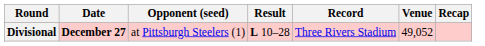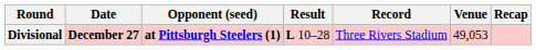Divisional | Opponent (seed): normal -> bold
Divisional | Venue: 49,052 -> 49,053
